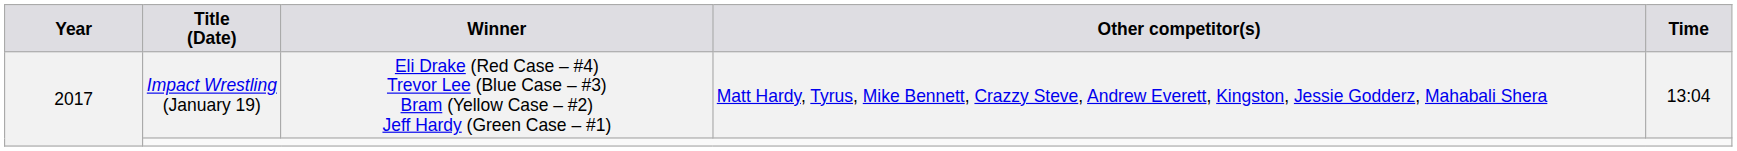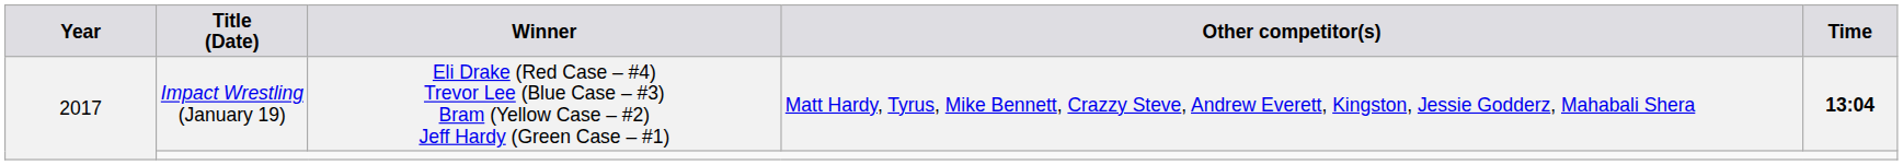Impact Wrestling (January 19) | Time: normal -> bold
